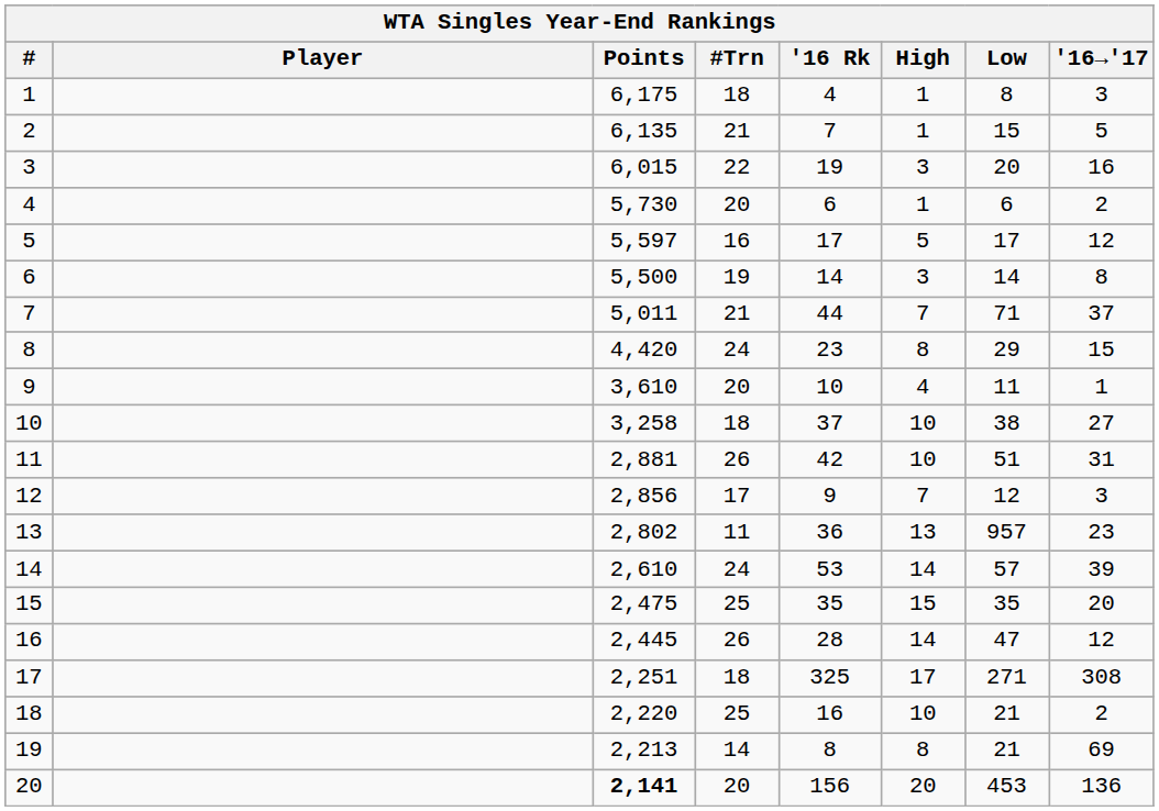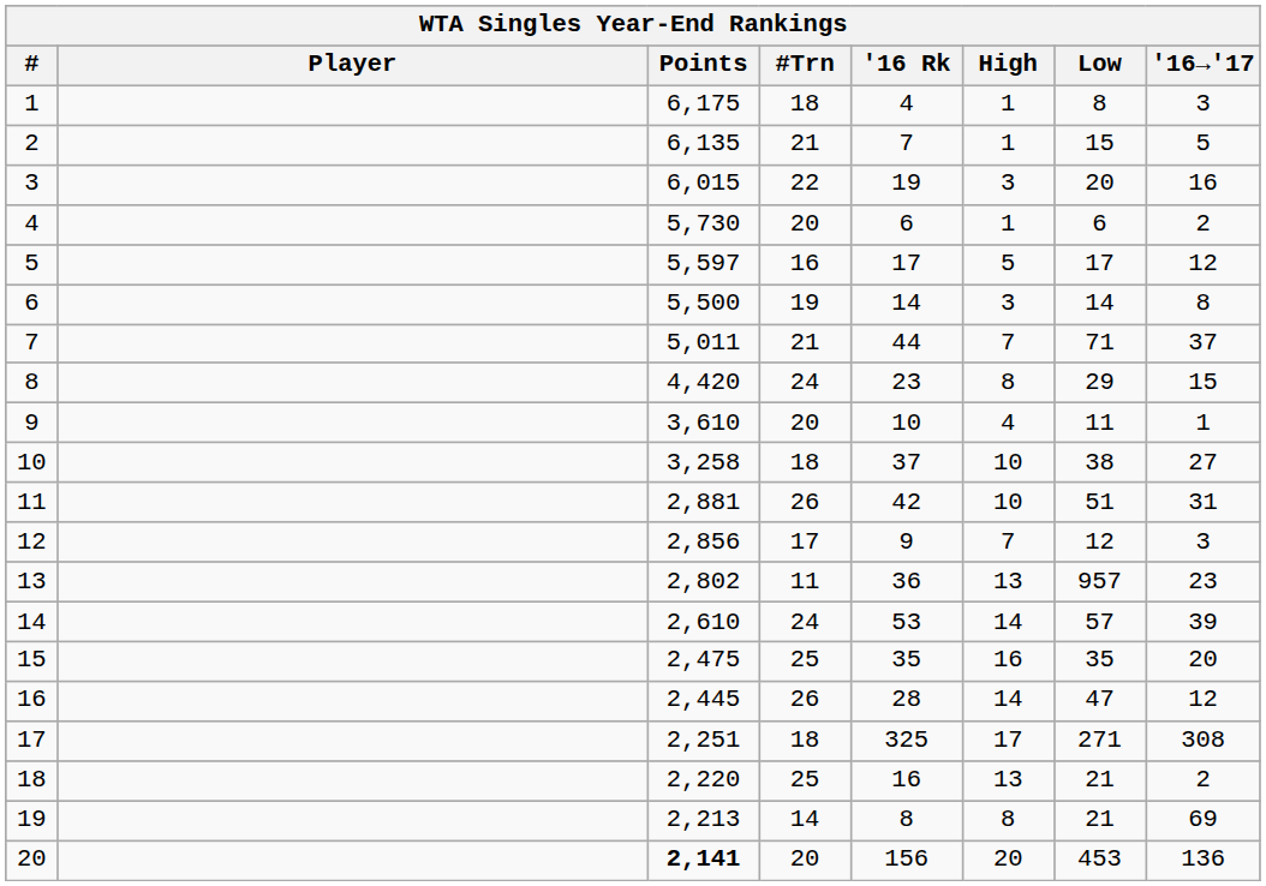row 17 | High: 15 -> 16
row 20 | High: 10 -> 13
